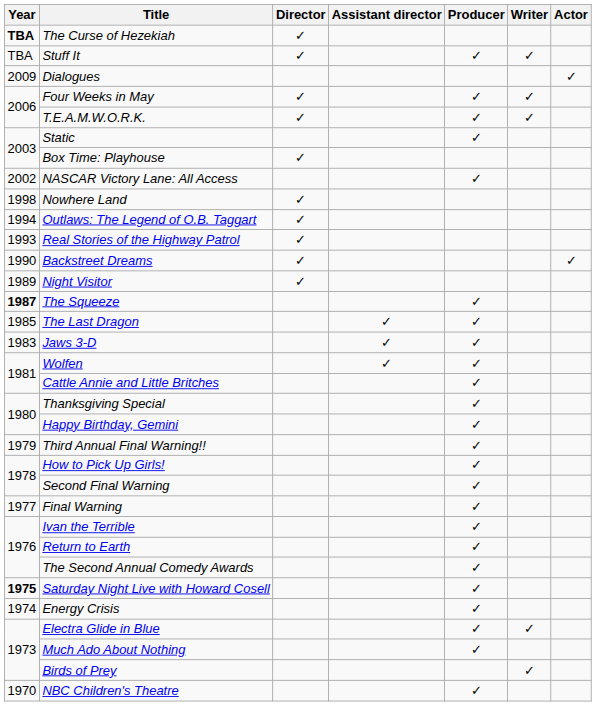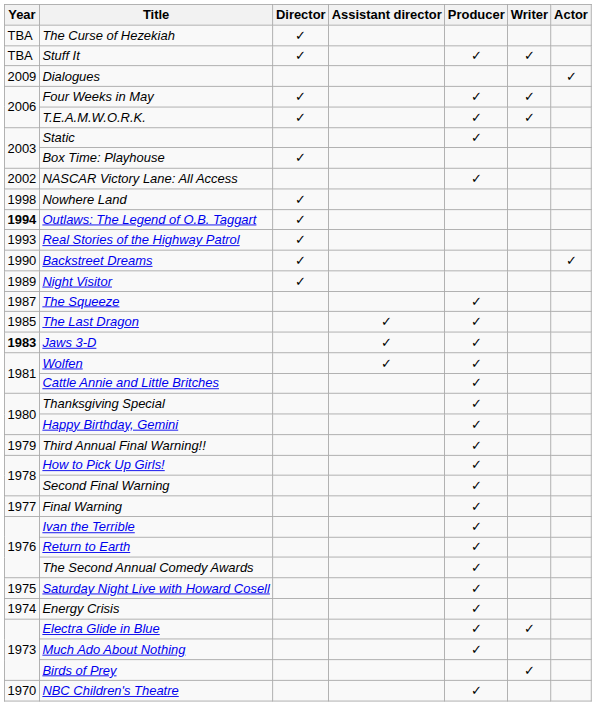The Curse of Hezekiah | Year: bold -> normal
Outlaws: The Legend of O.B. Taggart | Year: normal -> bold
The Squeeze | Year: bold -> normal
Jaws 3-D | Year: normal -> bold
Saturday Night Live with Howard Cosell | Year: bold -> normal
